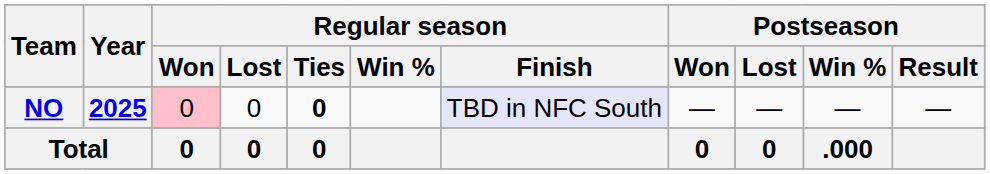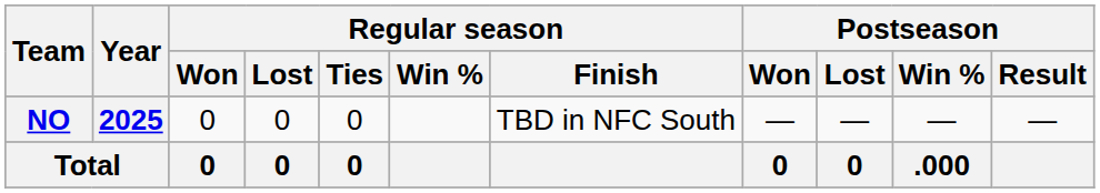NO | Regular season / Won: pink background -> no background
NO | Regular season / Ties: bold -> normal
NO | Regular season / Finish: lavender background -> no background
